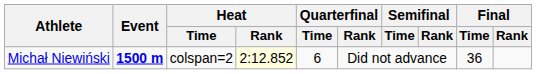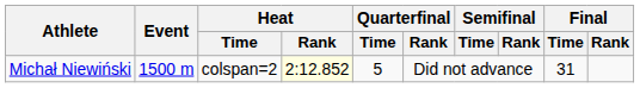Michał Niewiński | Event: bold -> normal
Michał Niewiński | Quarterfinal / Time: 6 -> 5
Michał Niewiński | Final / Time: 36 -> 31
